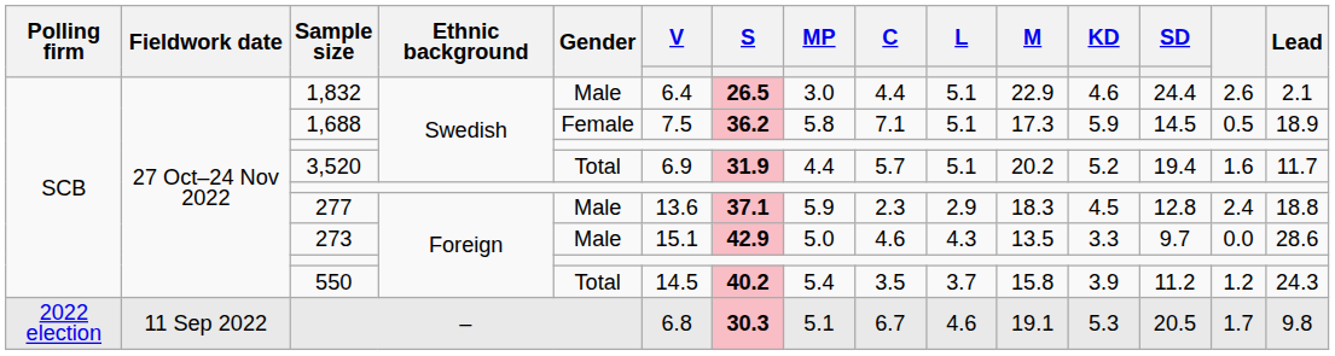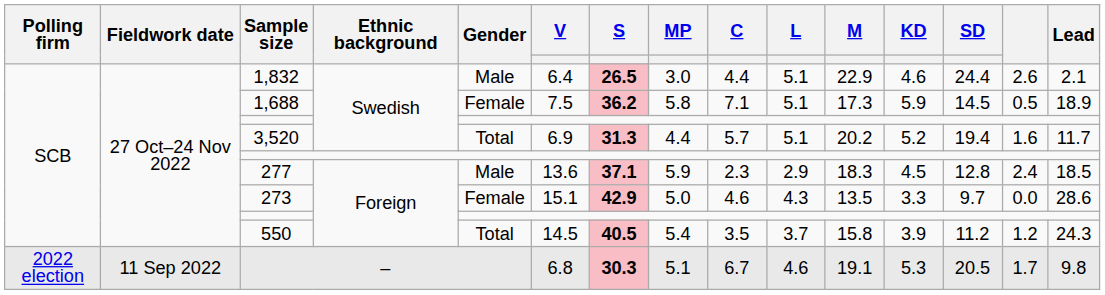3,520 | S: 31.9 -> 31.3
277 | Lead: 18.8 -> 18.5
273 | Gender: Male -> Female
550 | S: 40.2 -> 40.5
